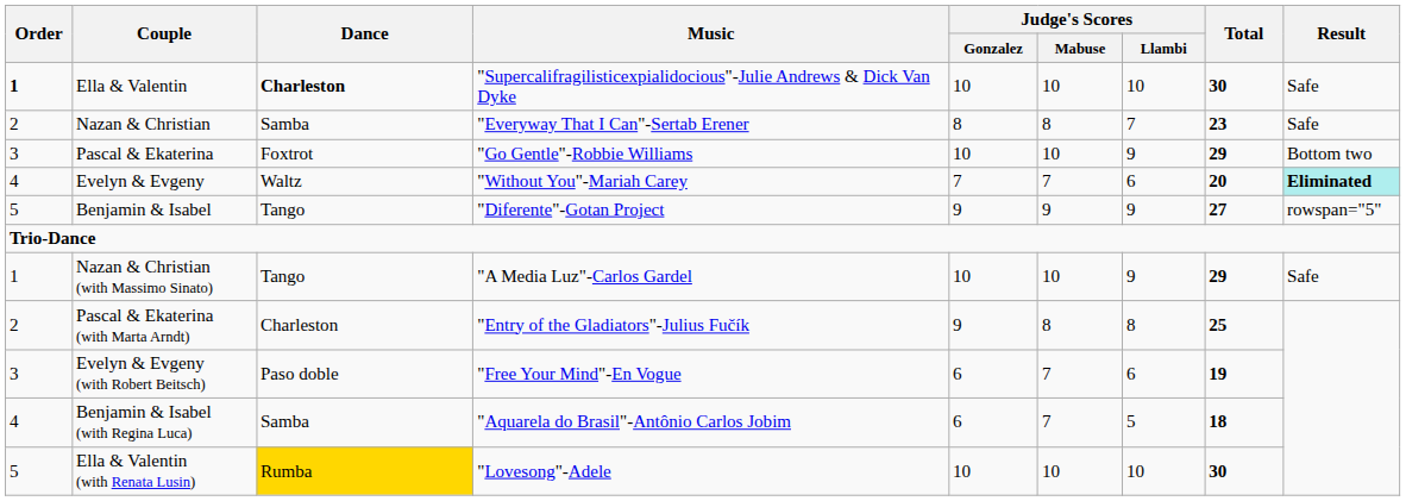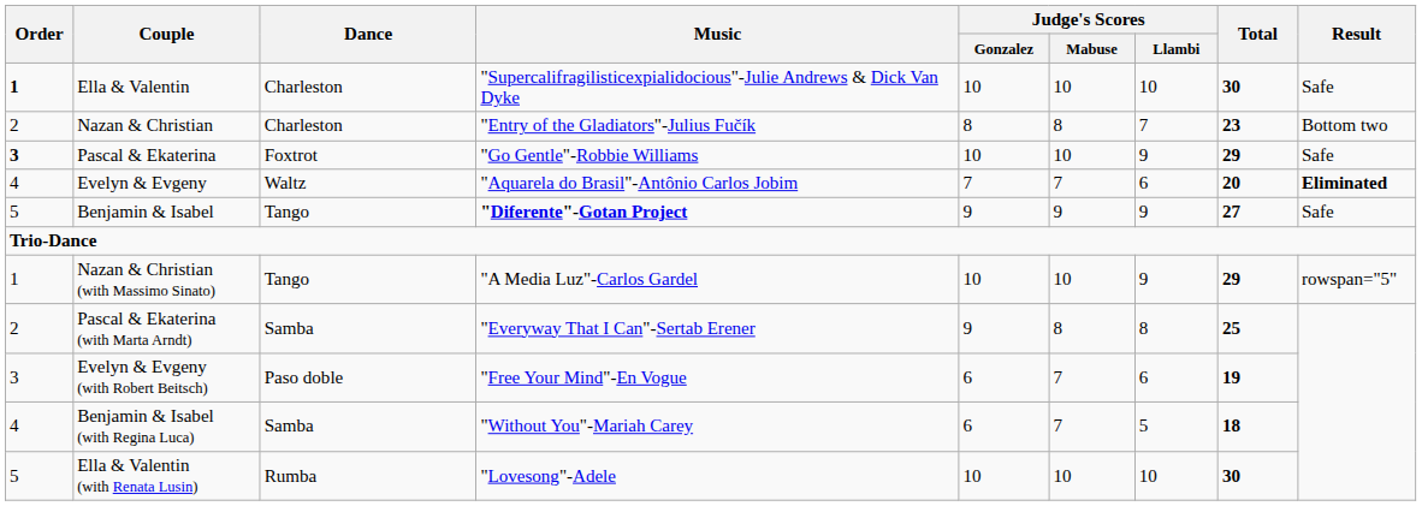Ella & Valentin | Dance: bold -> normal
Nazan & Christian | Dance: Samba -> Charleston
Nazan & Christian | Music: "Everyway That I Can"-Sertab Erener -> "Entry of the Gladiators"-Julius Fučík
Nazan & Christian | Result: Safe -> Bottom two
Pascal & Ekaterina | Order: normal -> bold
Pascal & Ekaterina | Result: Bottom two -> Safe
Evelyn & Evgeny | Music: "Without You"-Mariah Carey -> "Aquarela do Brasil"-Antônio Carlos Jobim
Evelyn & Evgeny | Result: paleturquoise background -> no background
Benjamin & Isabel | Music: normal -> bold
Benjamin & Isabel | Result: rowspan="5" -> Safe
Nazan & Christian (with Massimo Sinato) | Result: Safe -> rowspan="5"
Pascal & Ekaterina (with Marta Arndt) | Dance: Charleston -> Samba
Pascal & Ekaterina (with Marta Arndt) | Music: "Entry of the Gladiators"-Julius Fučík -> "Everyway That I Can"-Sertab Erener
Benjamin & Isabel (with Regina Luca) | Music: "Aquarela do Brasil"-Antônio Carlos Jobim -> "Without You"-Mariah Carey
Ella & Valentin (with Renata Lusin) | Dance: gold background -> no background
